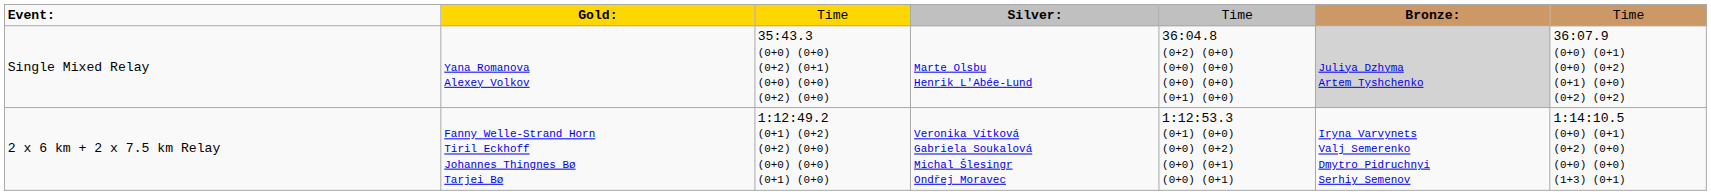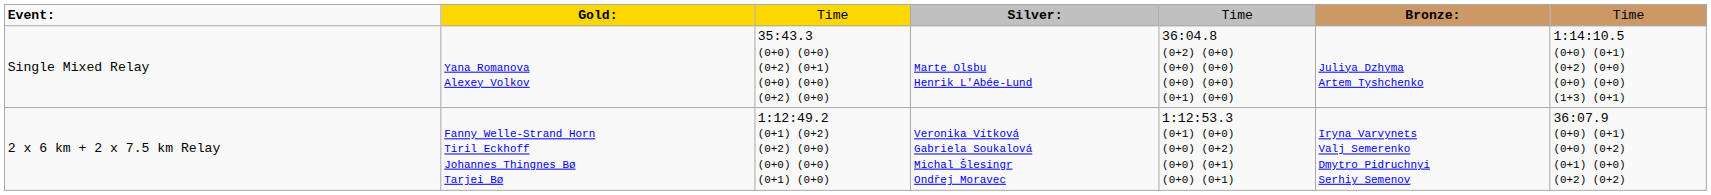Single Mixed Relay | column 6: lightgrey background -> no background
Single Mixed Relay | column 7: 36:07.9 (0+0) (0+1) (0+0) (0+2) (0+1) (0+0) (0+2) (0+2) -> 1:14:10.5 (0+0) (0+1) (0+2) (0+0) (0+0) (0+0) (1+3) (0+1)
2 x 6 km + 2 x 7.5 km Relay | column 7: 1:14:10.5 (0+0) (0+1) (0+2) (0+0) (0+0) (0+0) (1+3) (0+1) -> 36:07.9 (0+0) (0+1) (0+0) (0+2) (0+1) (0+0) (0+2) (0+2)
